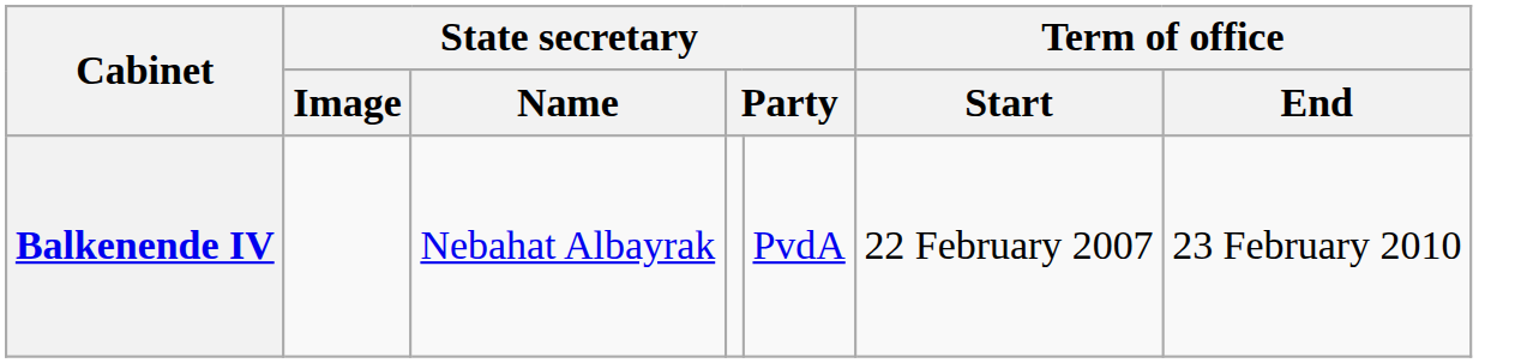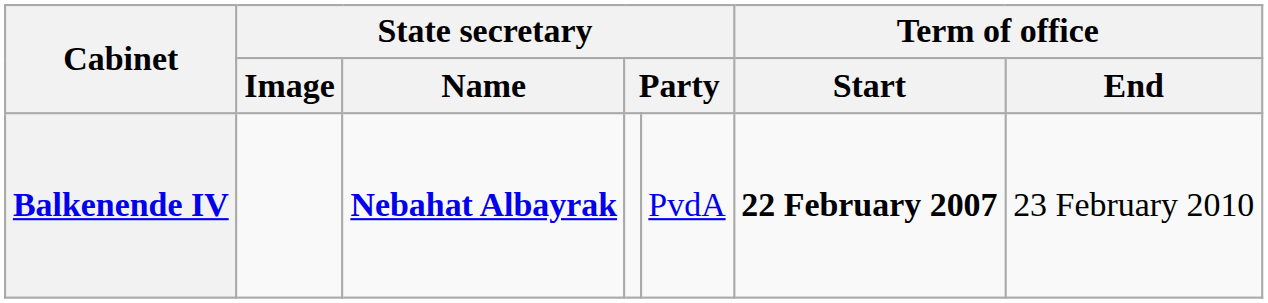Balkenende IV | State secretary / Name: normal -> bold
Balkenende IV | Term of office / Start: normal -> bold
